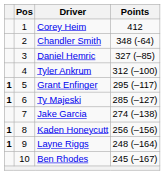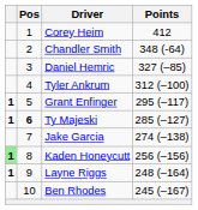Ty Majeski | Pos: normal -> bold
Kaden Honeycutt | column 1: no background -> lightgreen background
